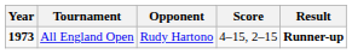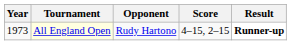row 2 | Year: bold -> normal
row 2 | Tournament: no background -> lightyellow background
